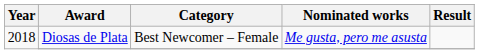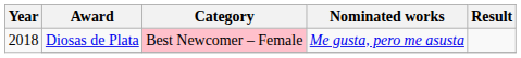Diosas de Plata | Category: no background -> pink background
